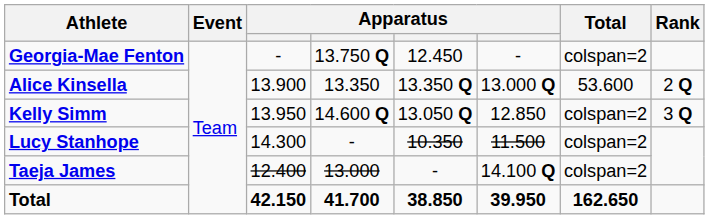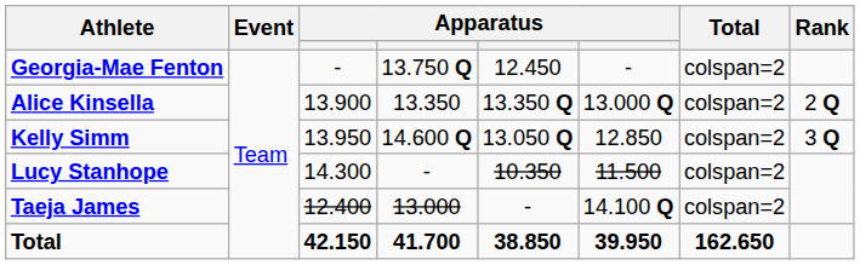Alice Kinsella | Total: 53.600 -> colspan=2
